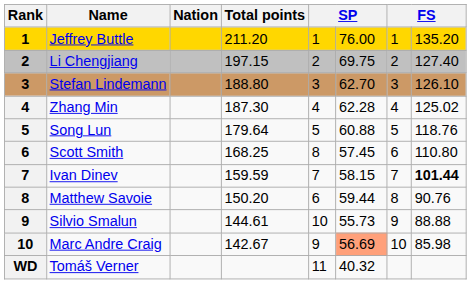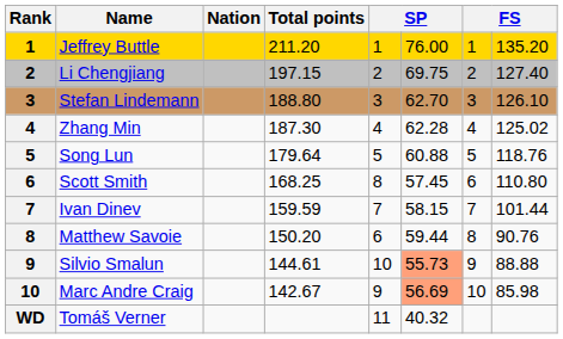Ivan Dinev | column 8: bold -> normal
Silvio Smalun | column 6: no background -> lightsalmon background
